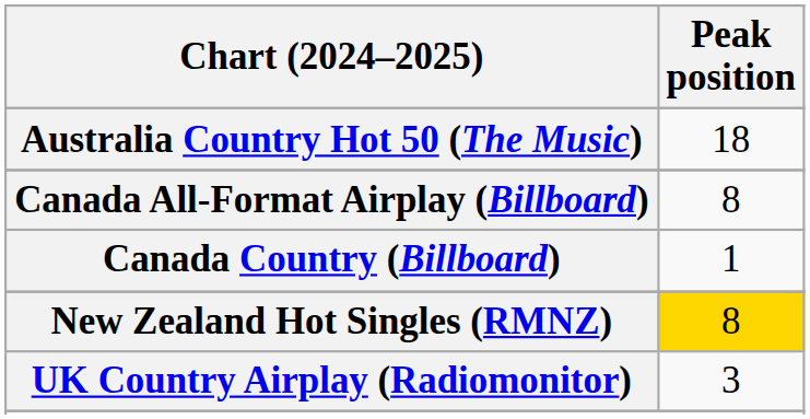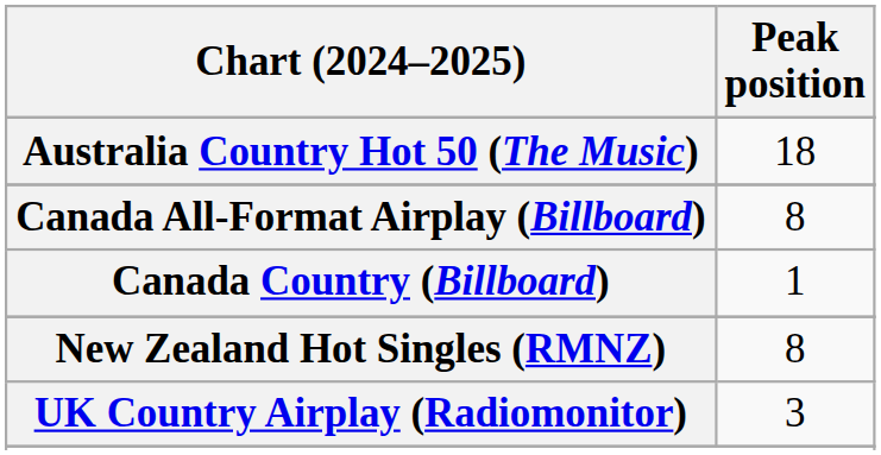New Zealand Hot Singles (RMNZ) | Peak position: gold background -> no background
